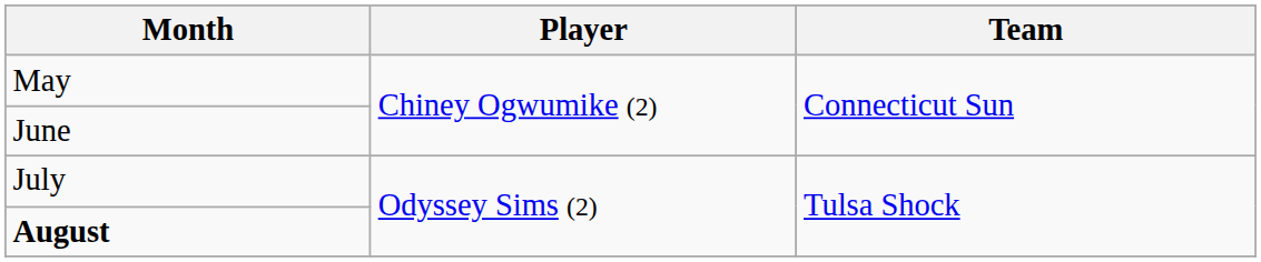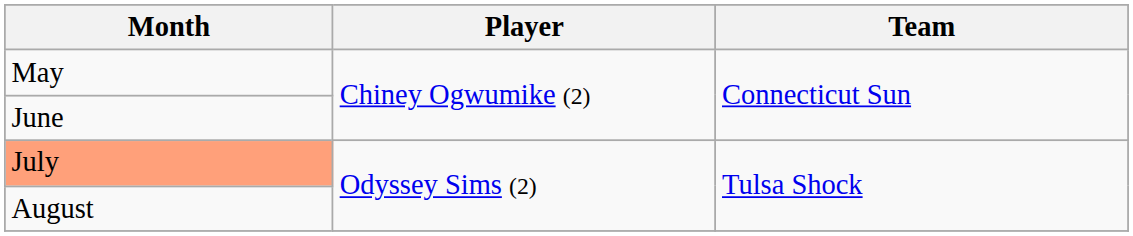July | Month: no background -> lightsalmon background
August | Month: bold -> normal
